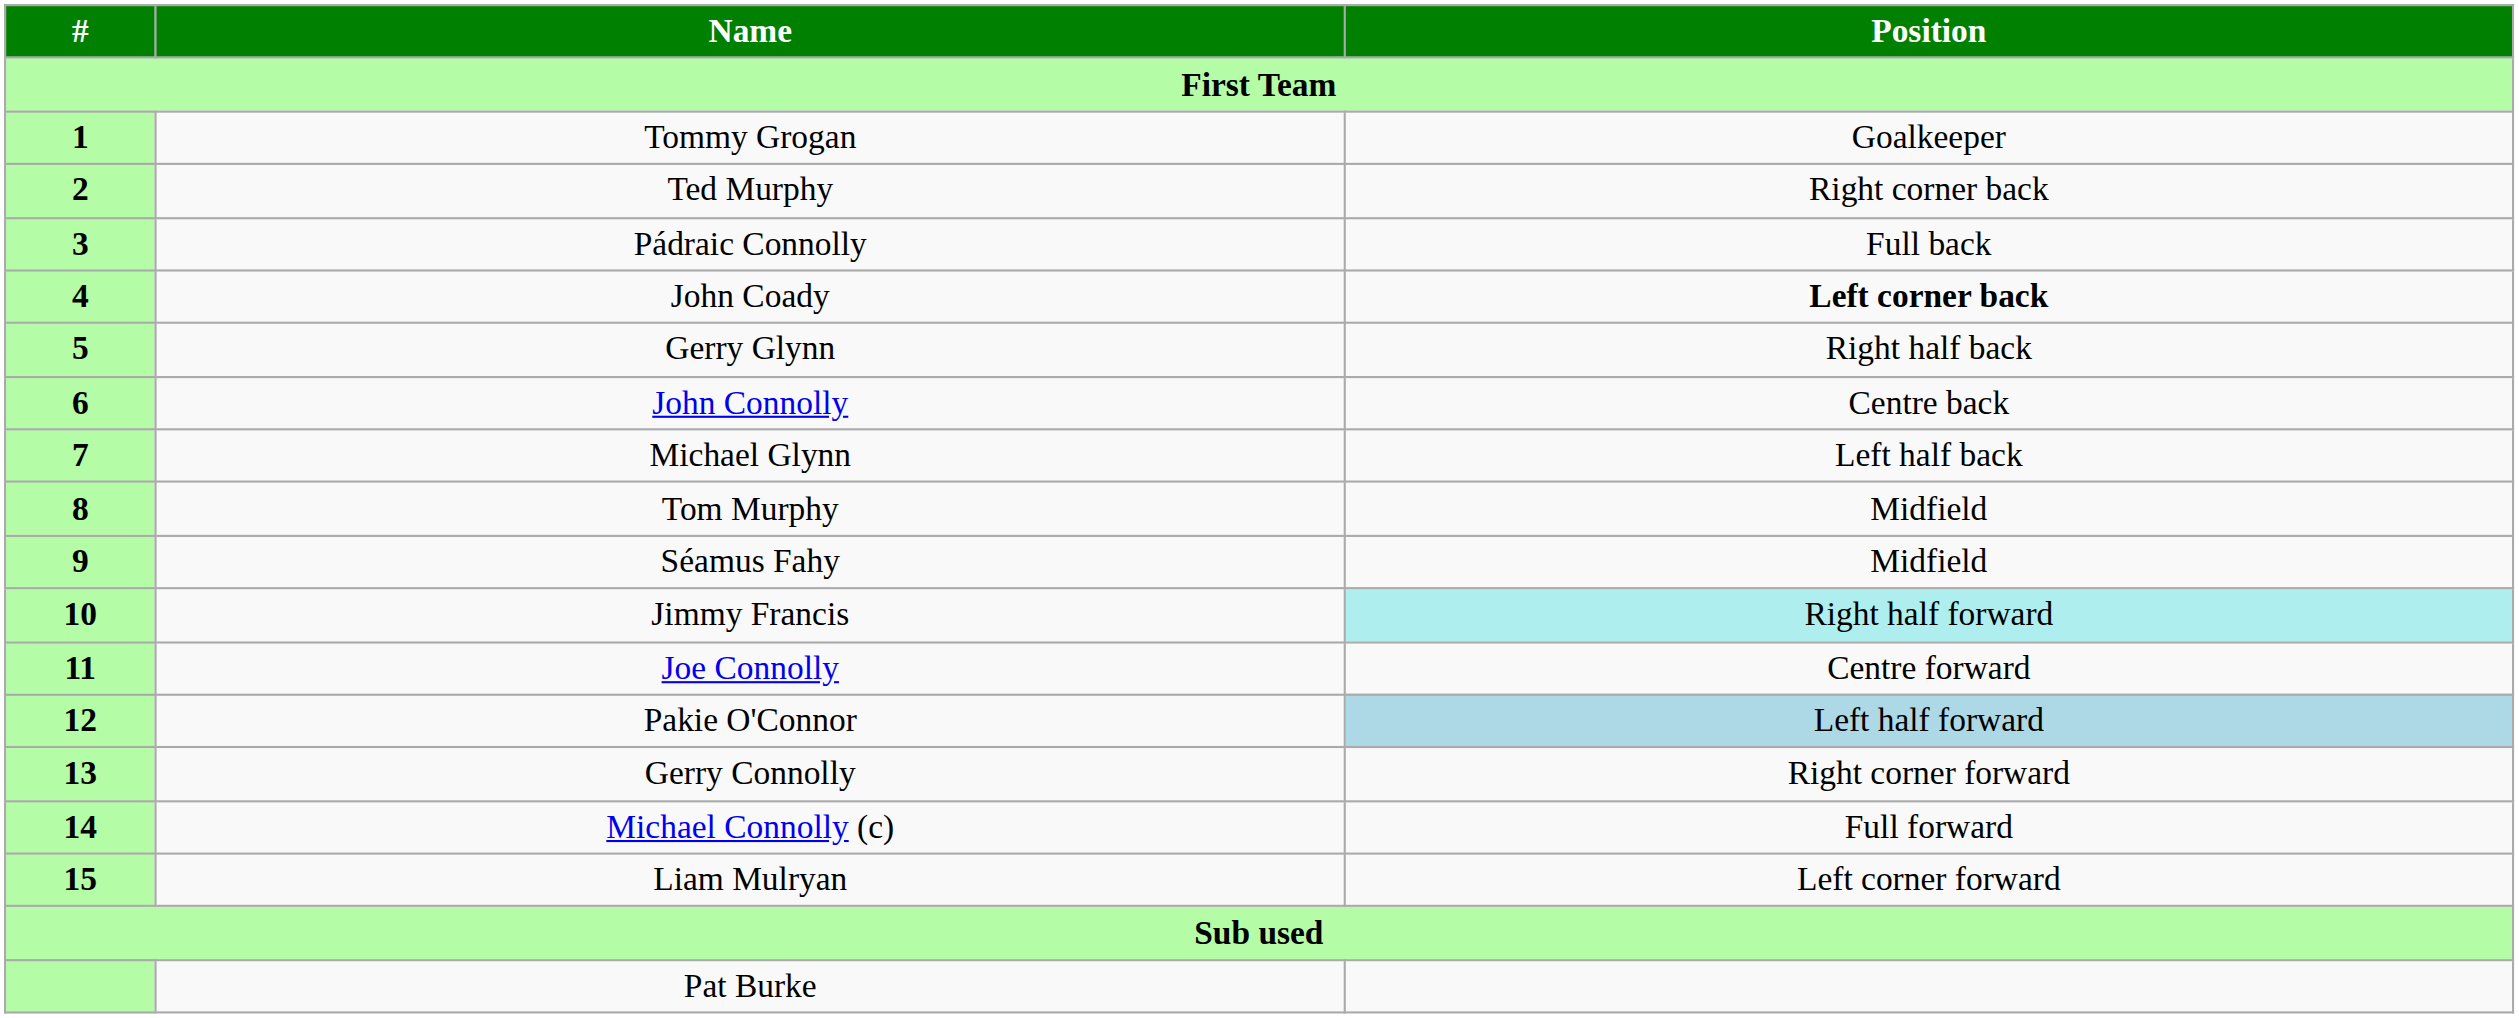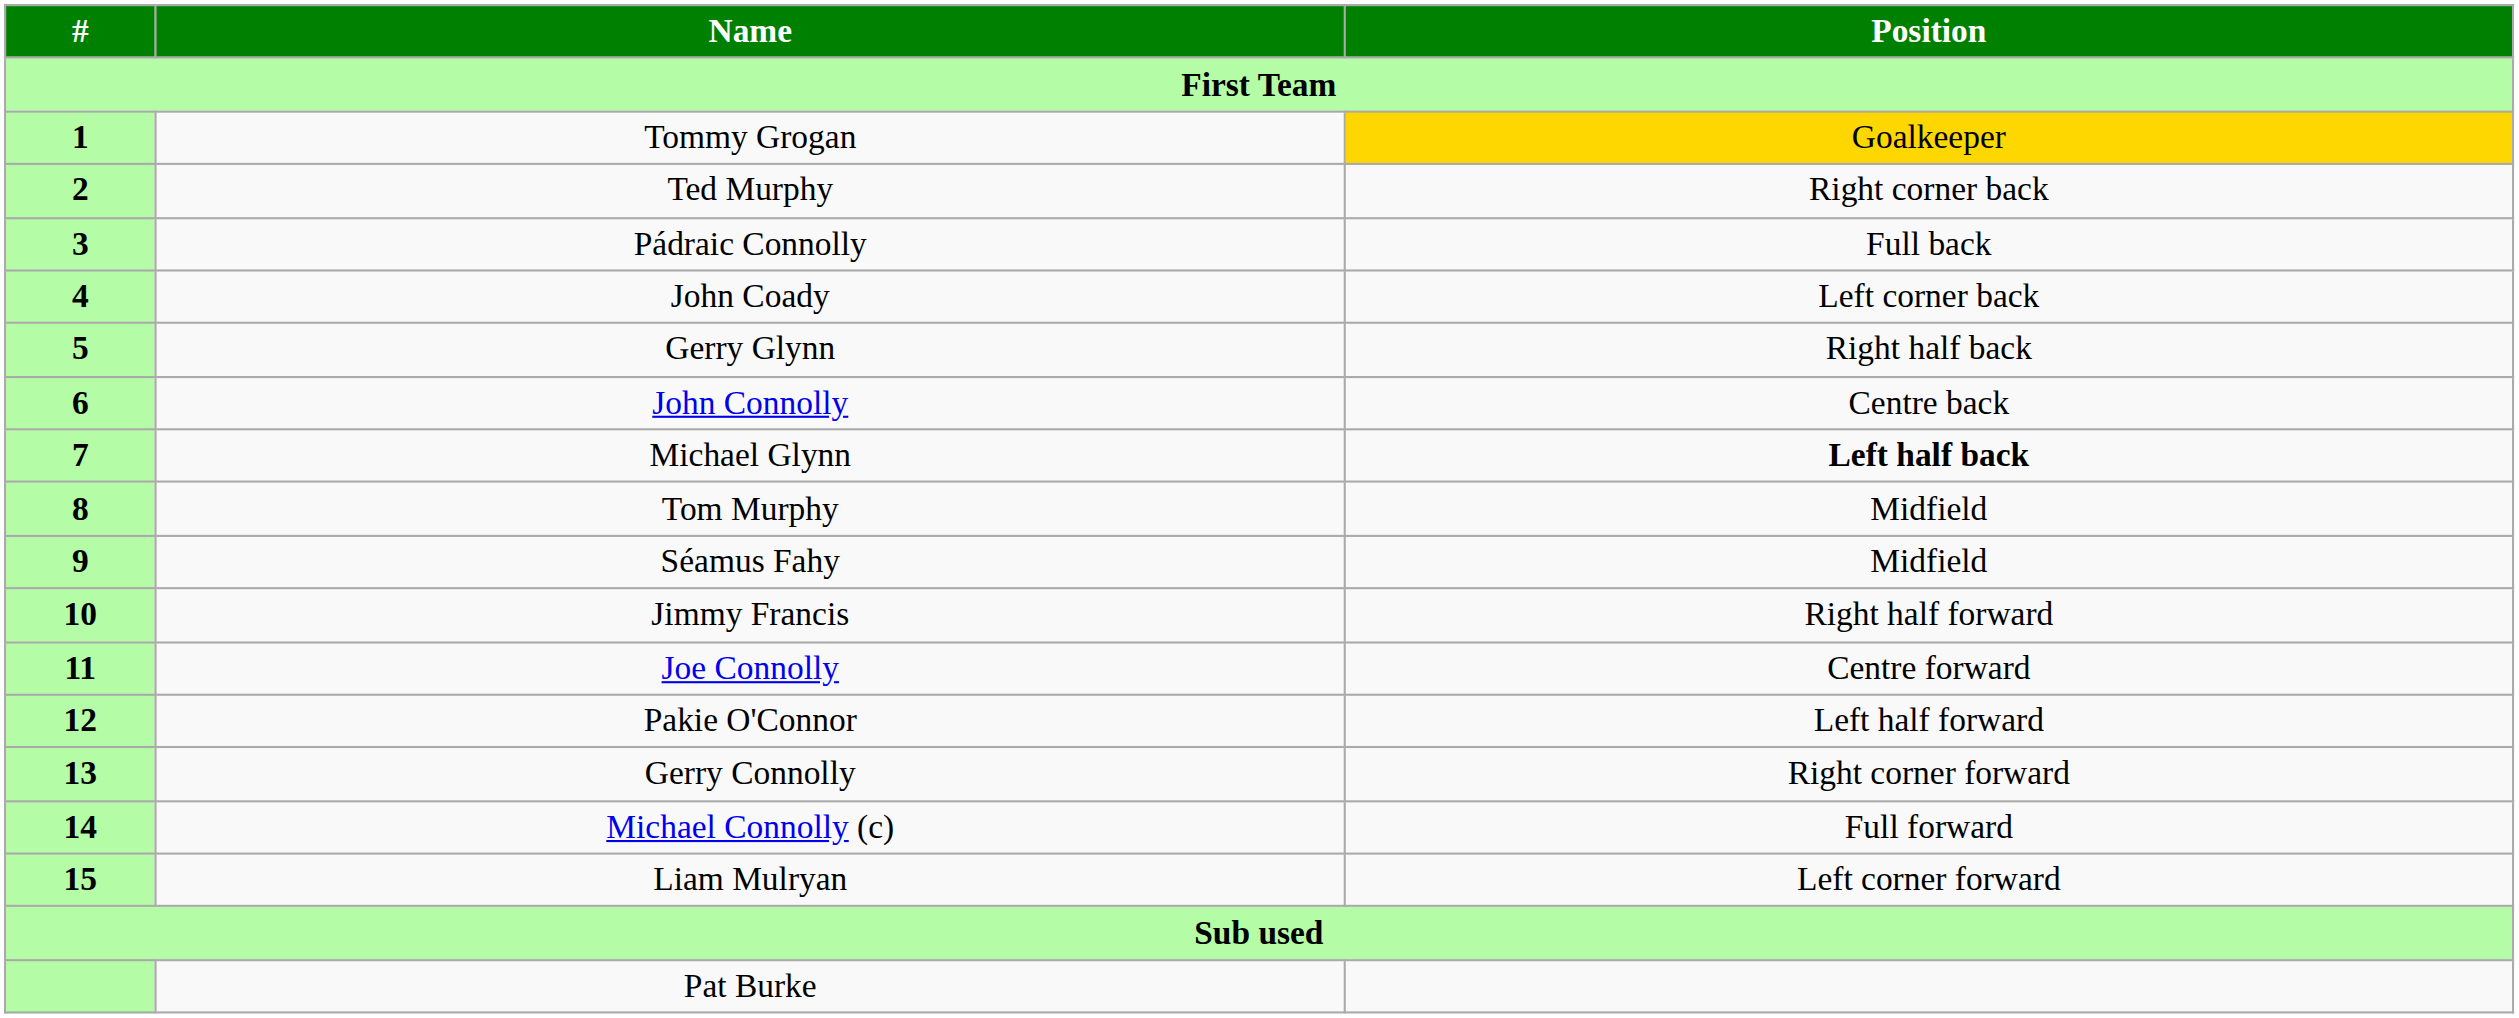Tommy Grogan | Position: no background -> gold background
John Coady | Position: bold -> normal
Michael Glynn | Position: normal -> bold
Jimmy Francis | Position: paleturquoise background -> no background
Pakie O'Connor | Position: lightblue background -> no background
